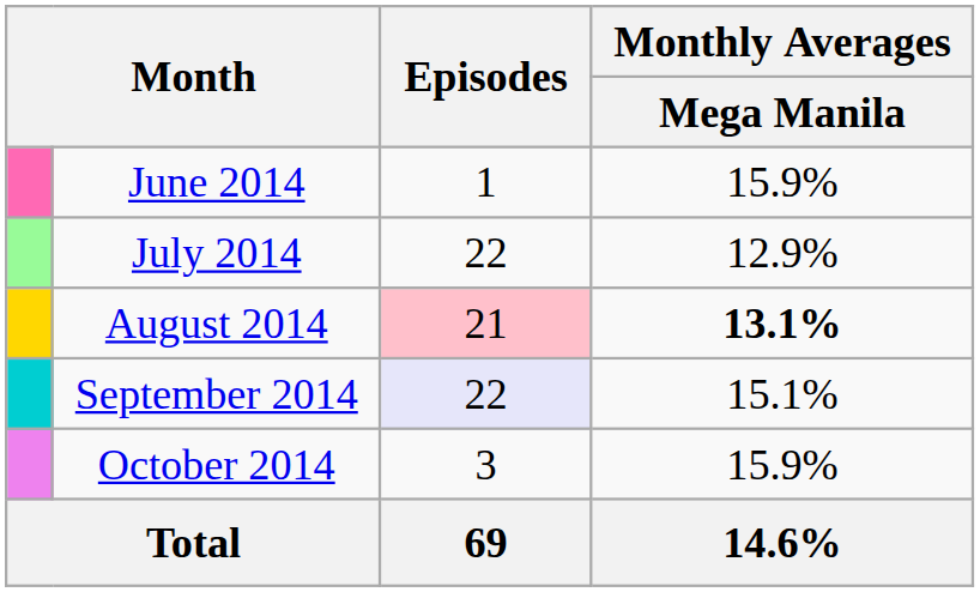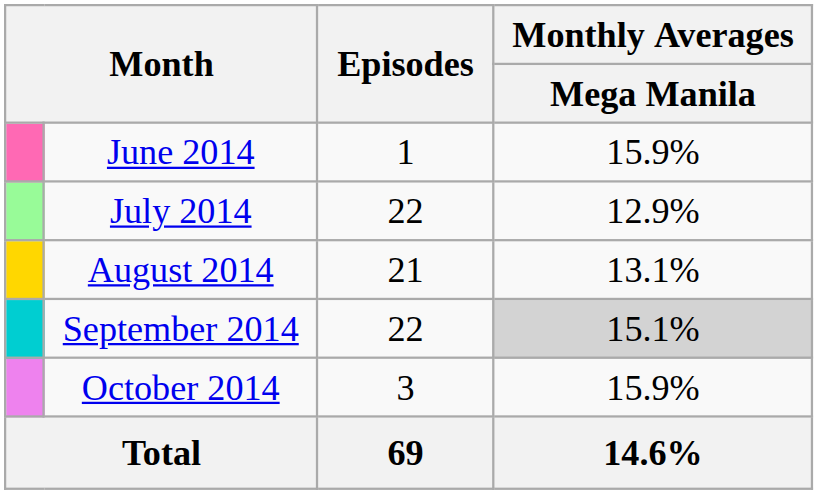August 2014 | Episodes: pink background -> no background
August 2014 | Monthly Averages / Mega Manila: bold -> normal
September 2014 | Episodes: lavender background -> no background
September 2014 | Monthly Averages / Mega Manila: no background -> lightgrey background
